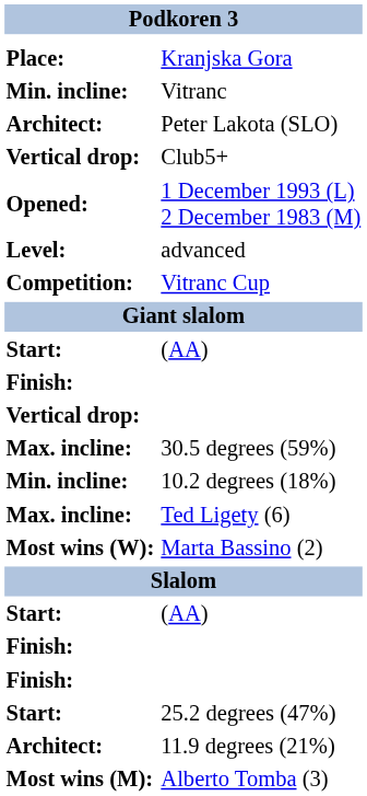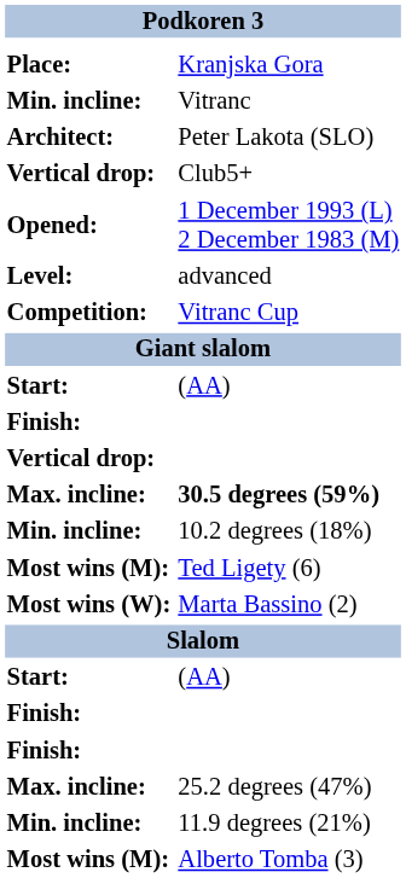row 13 | column 2: normal -> bold
row 15 | column 1: Max. incline: -> Most wins (M):
row 21 | column 1: Start: -> Max. incline:
row 22 | column 1: Architect: -> Min. incline:
